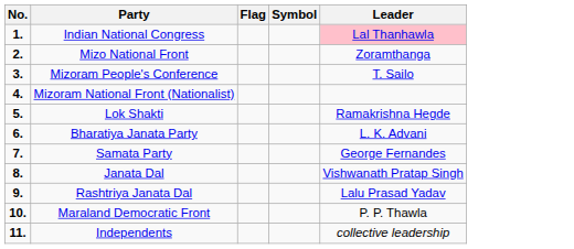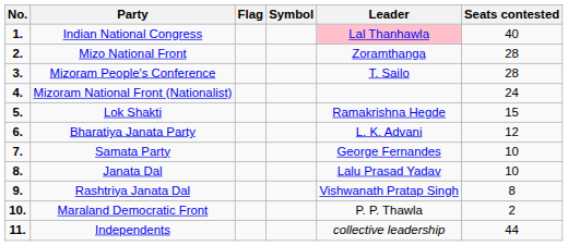+ column: Seats contested | 40 | 28 | 28 | 24 | 15 | 12 | 10 | 10 | 8 | 2 | 44
Janata Dal | Leader: Vishwanath Pratap Singh -> Lalu Prasad Yadav
Rashtriya Janata Dal | Leader: Lalu Prasad Yadav -> Vishwanath Pratap Singh
